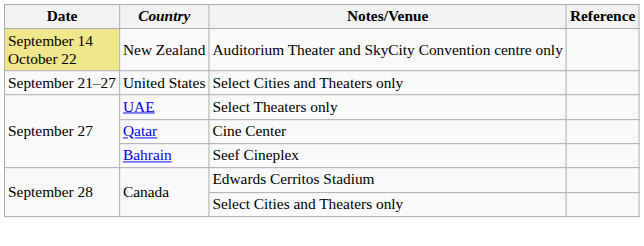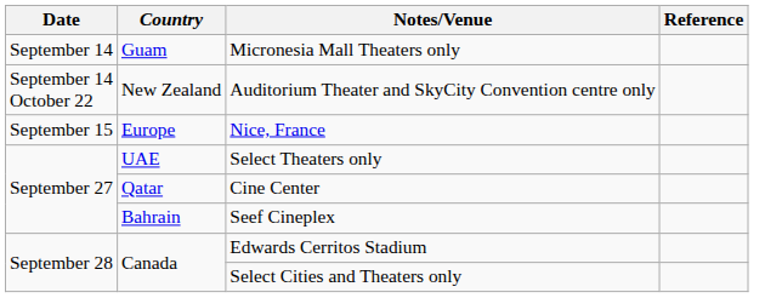+ row: September 14 | Guam | Micronesia Mall Theaters only
New Zealand | Date: khaki background -> no background
+ row: September 15 | Europe | Nice, France
- row: September 21–27 | United States | Select Cities and Theaters only
